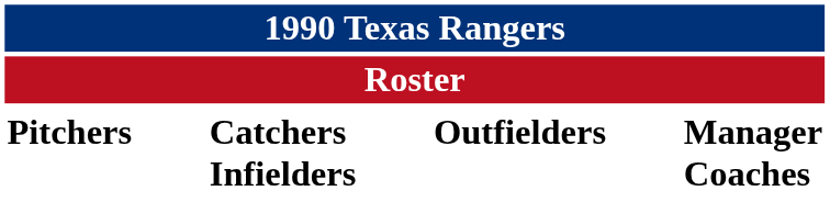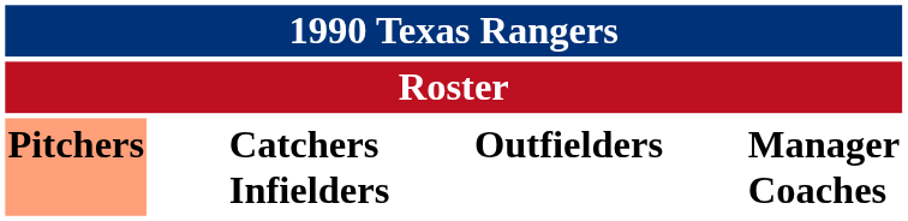Pitchers | column 1: no background -> lightsalmon background
